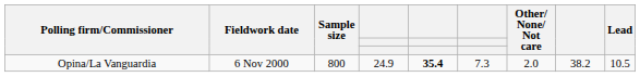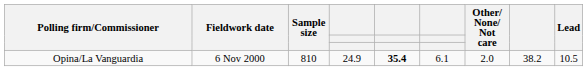Opina/La Vanguardia | Sample size: 800 -> 810
Opina/La Vanguardia | column 6: 7.3 -> 6.1
